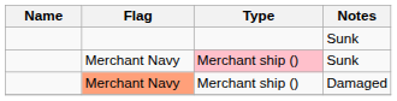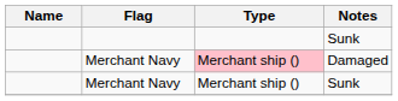row 3 | Notes: Sunk -> Damaged
row 4 | Flag: lightsalmon background -> no background
row 4 | Notes: Damaged -> Sunk
